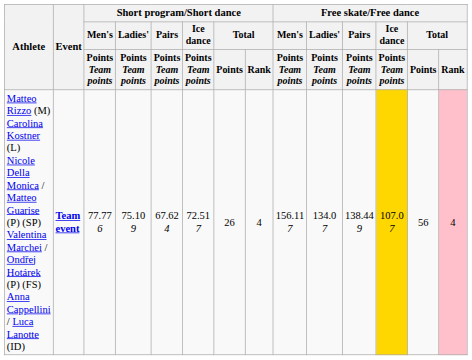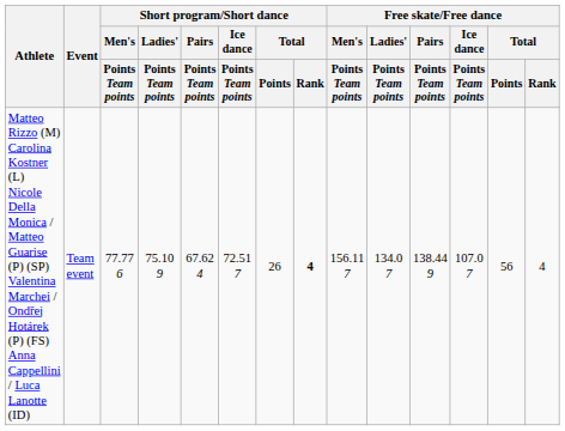row 4 | Event: bold -> normal
row 4 | Short program/Short dance / Total / Rank: normal -> bold
row 4 | Free skate/Free dance / Ice dance / Points Team points: gold background -> no background
row 4 | Free skate/Free dance / Total / Rank: pink background -> no background
